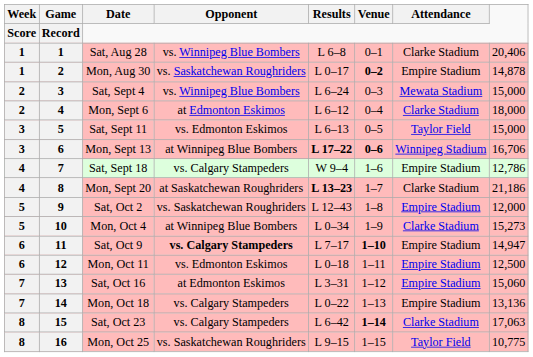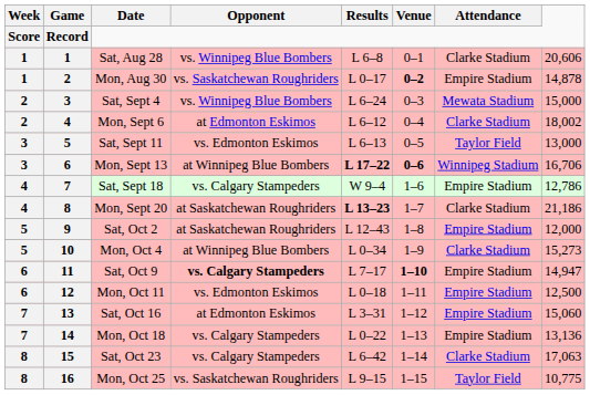Sat, Aug 28 | column 8: 20,406 -> 20,606
Mon, Sept 6 | column 8: 18,000 -> 18,002
Sat, Sept 11 | column 8: 15,000 -> 13,000
Sat, Oct 2 | Opponent: vs. Saskatchewan Roughriders -> at Saskatchewan Roughriders
Sat, Oct 23 | Venue: bold -> normal
